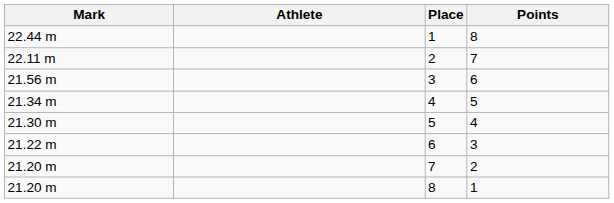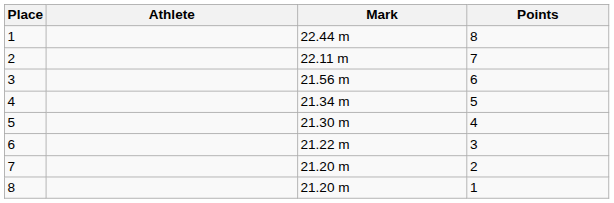columns swapped: Place <-> Mark
